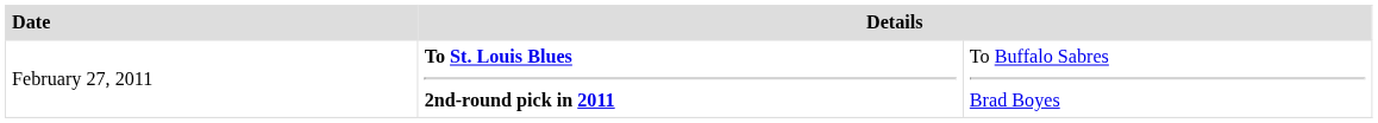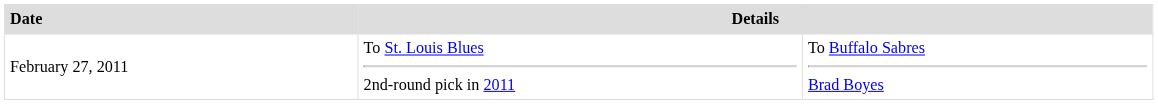February 27, 2011 | column 2: bold -> normal
